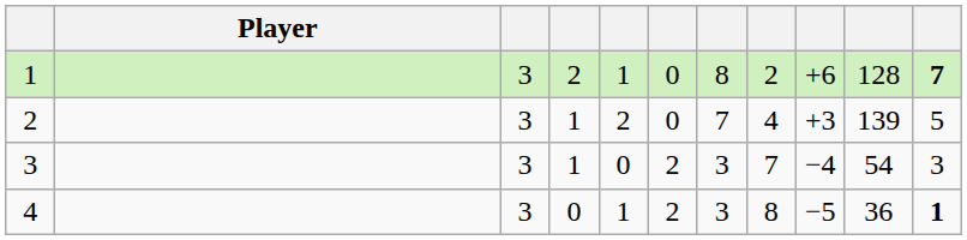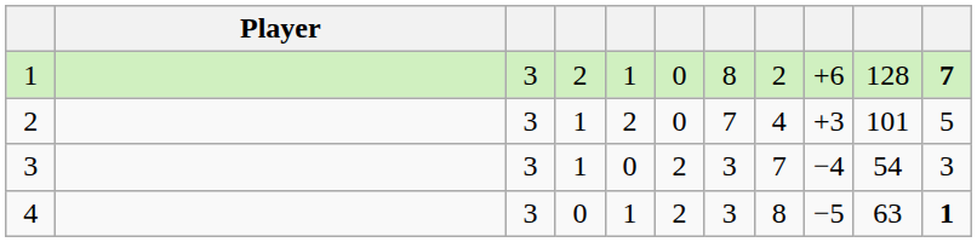row 3 | column 10: 139 -> 101
row 5 | column 10: 36 -> 63
